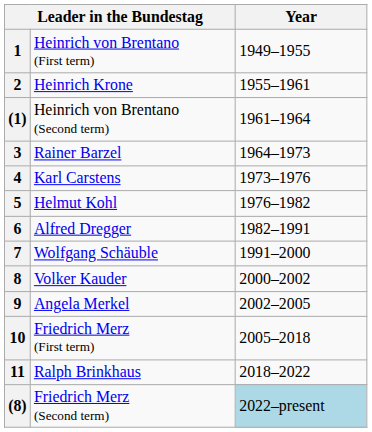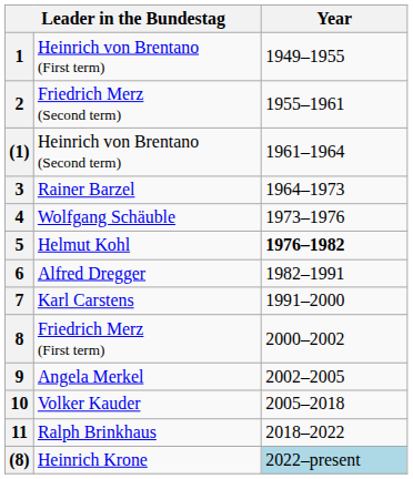2 | column 2: Heinrich Krone -> Friedrich Merz (Second term)
4 | column 2: Karl Carstens -> Wolfgang Schäuble
5 | Year: normal -> bold
7 | column 2: Wolfgang Schäuble -> Karl Carstens
8 | column 2: Volker Kauder -> Friedrich Merz (First term)
10 | column 2: Friedrich Merz (First term) -> Volker Kauder
(8) | column 2: Friedrich Merz (Second term) -> Heinrich Krone
